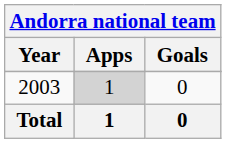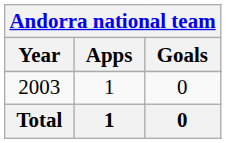2003 | Apps: lightgrey background -> no background
